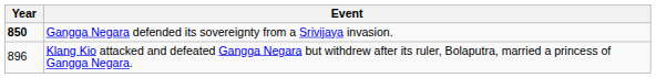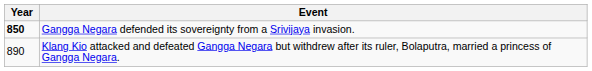row 3 | Year: 896 -> 890
